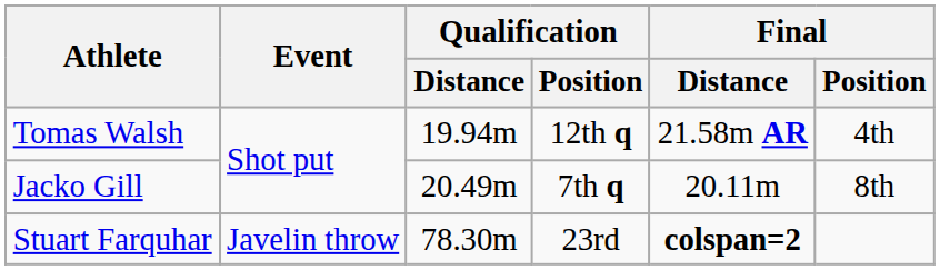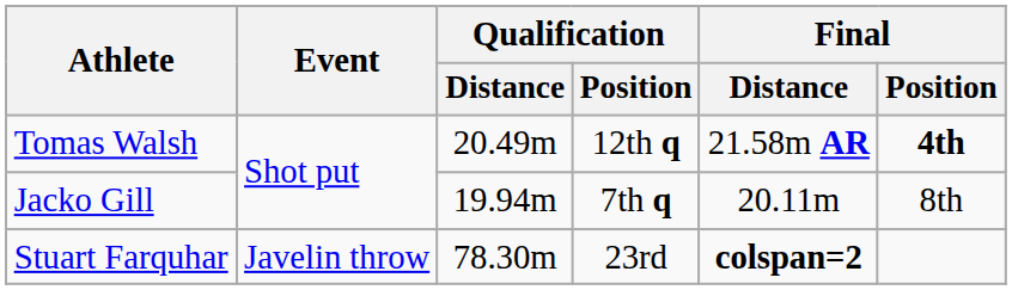Tomas Walsh | Qualification / Distance: 19.94m -> 20.49m
Tomas Walsh | Final / Position: normal -> bold
Jacko Gill | Qualification / Distance: 20.49m -> 19.94m
